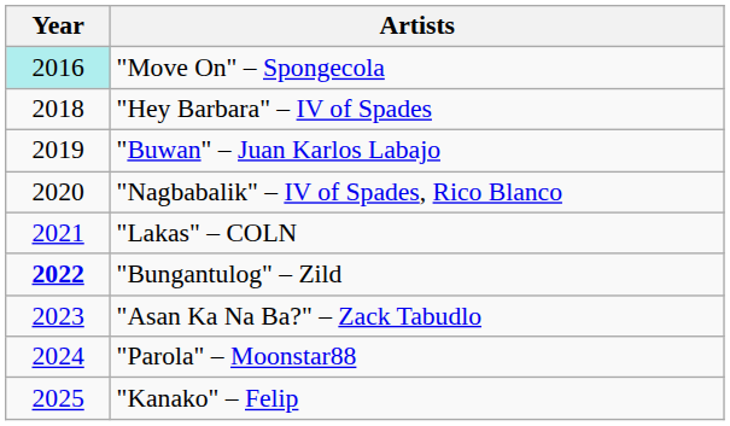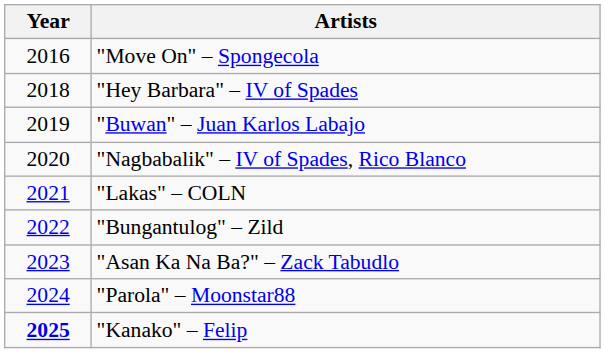"Move On" – Spongecola | Year: paleturquoise background -> no background
"Bungantulog" – Zild | Year: bold -> normal
"Kanako" – Felip | Year: normal -> bold
